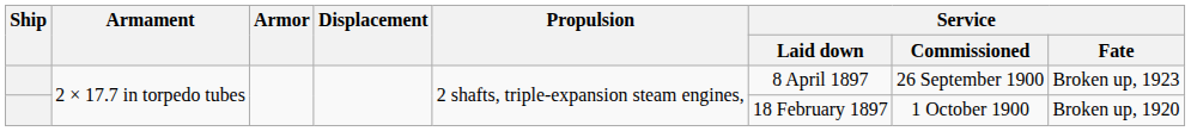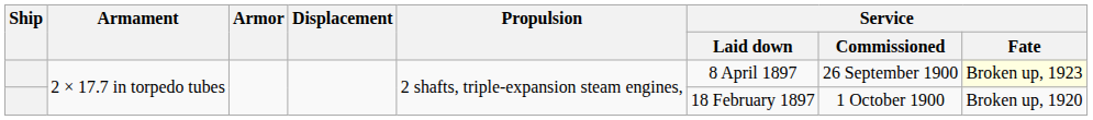row 3 | Service / Fate: no background -> lightyellow background
